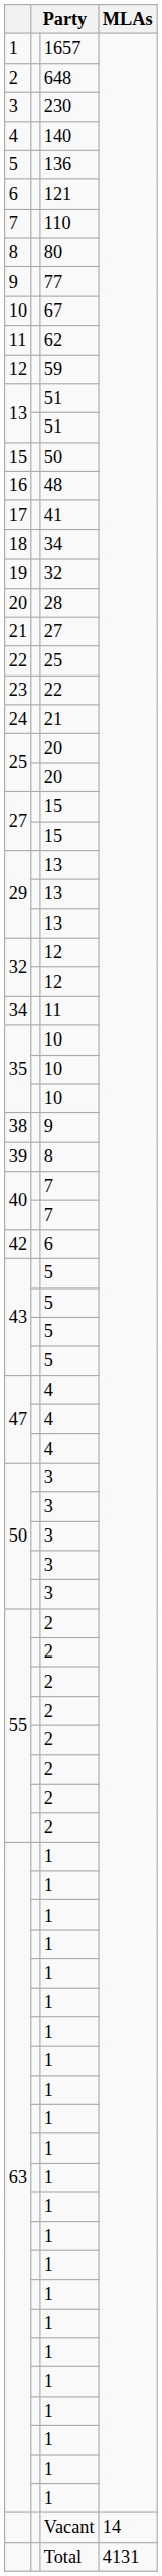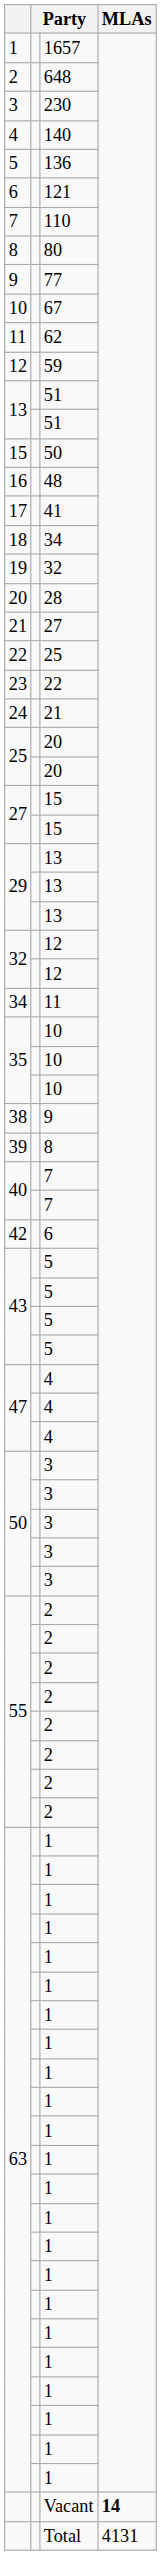Vacant | MLAs: normal -> bold
